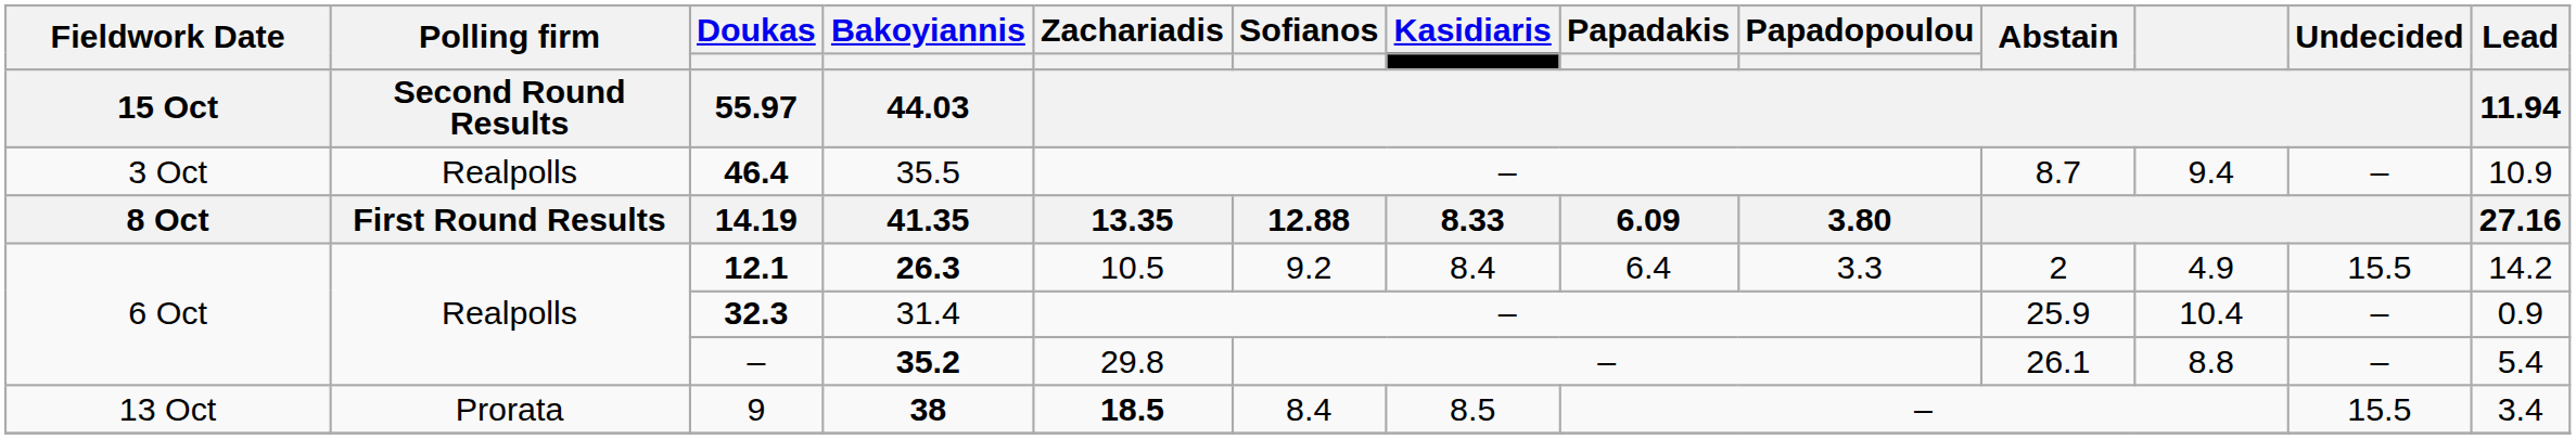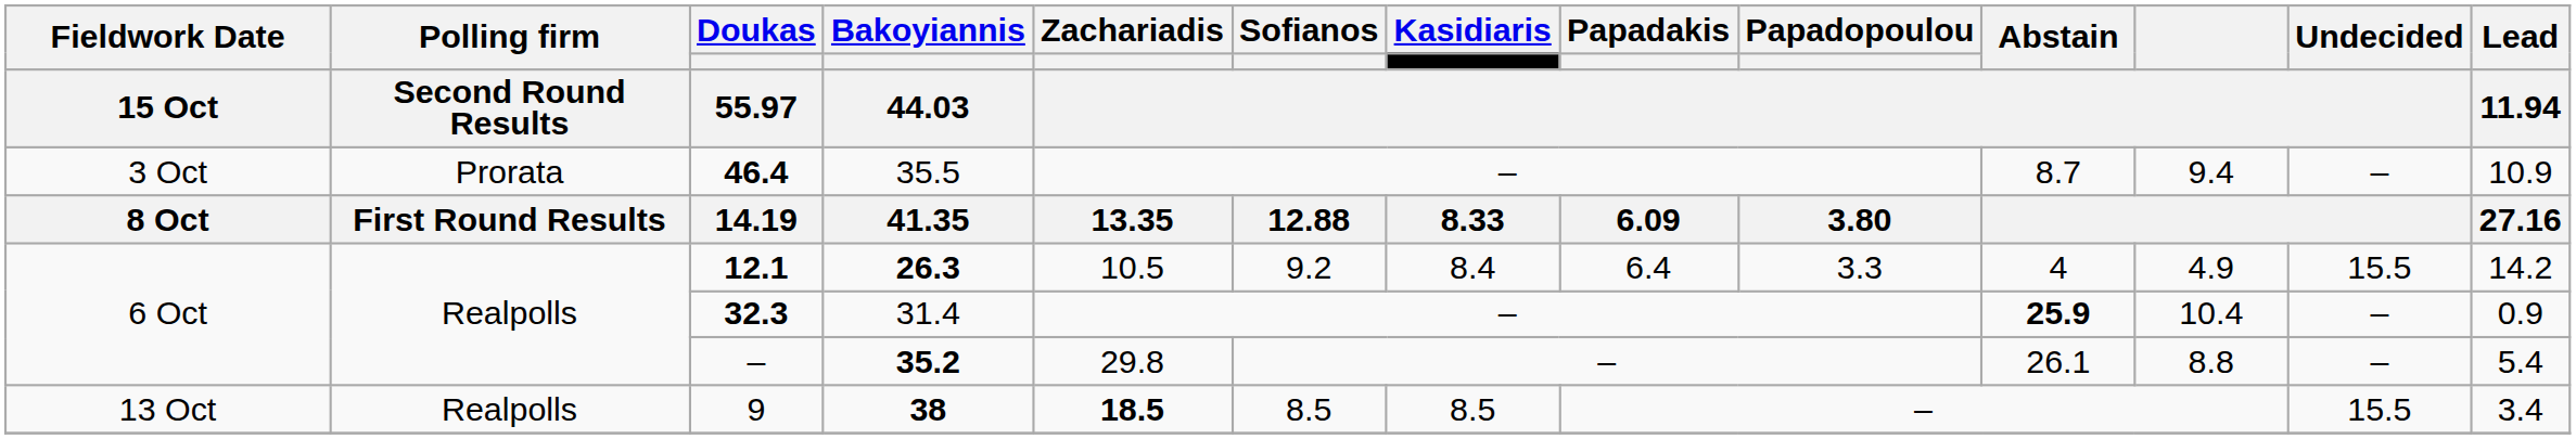46.4 | Polling firm / Second Round Results: Realpolls -> Prorata
12.1 | Abstain: 2 -> 4
32.3 | Abstain: normal -> bold
9 | Polling firm / Second Round Results: Prorata -> Realpolls
9 | Sofianos: 8.4 -> 8.5
